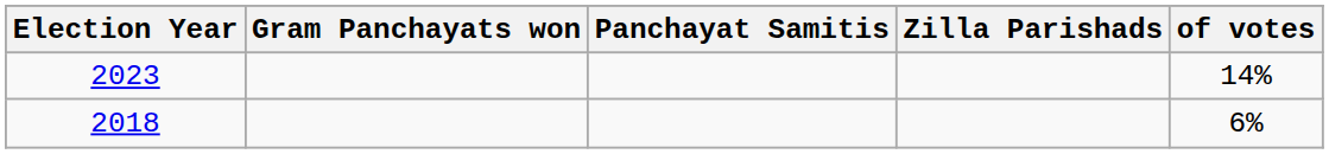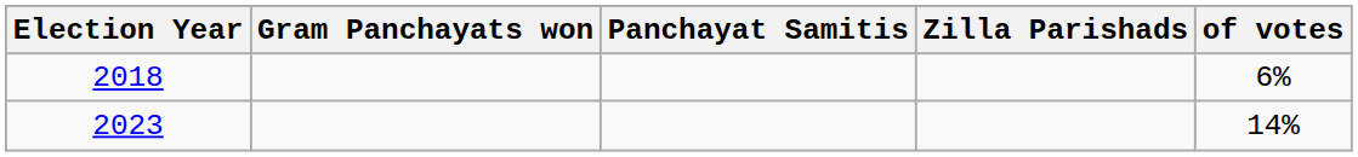rows swapped: 2018 <-> 2023
